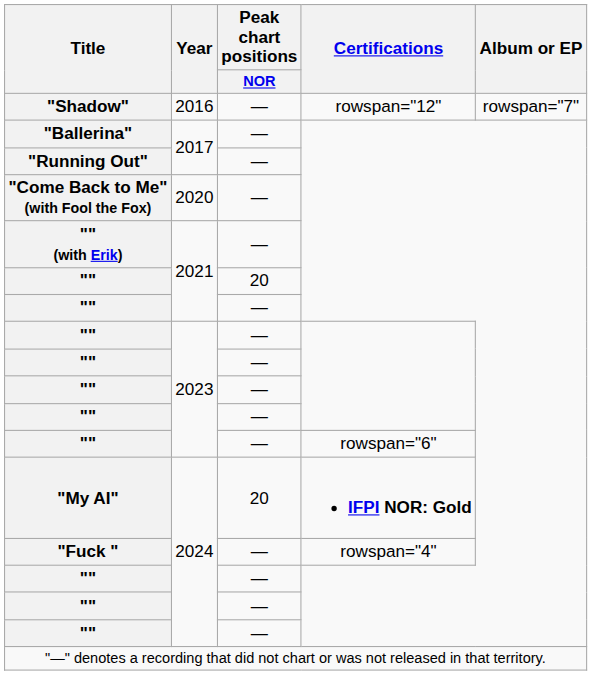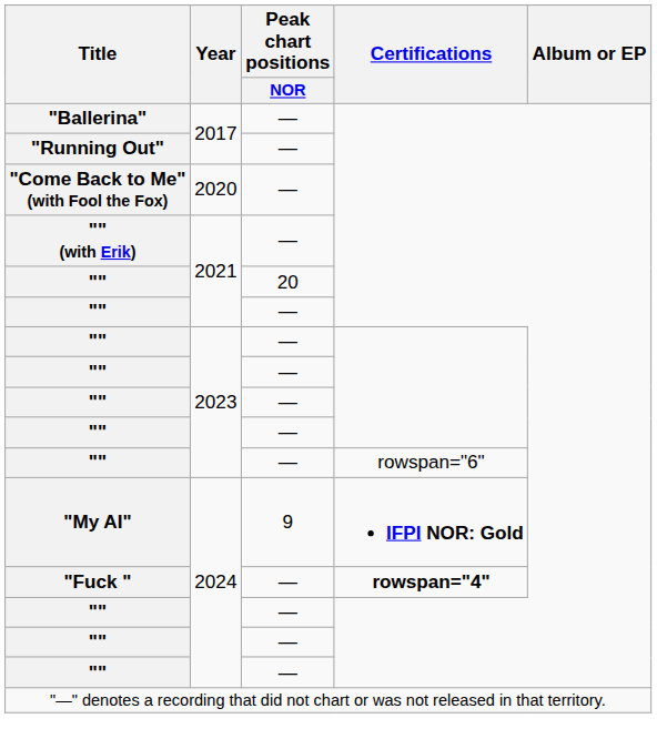- row: "Shadow" | 2016 | — | rowspan="12" | rowspan="7"
"My AI" | Peak chart positions / NOR: 20 -> 9
"Fuck " | Certifications: normal -> bold
